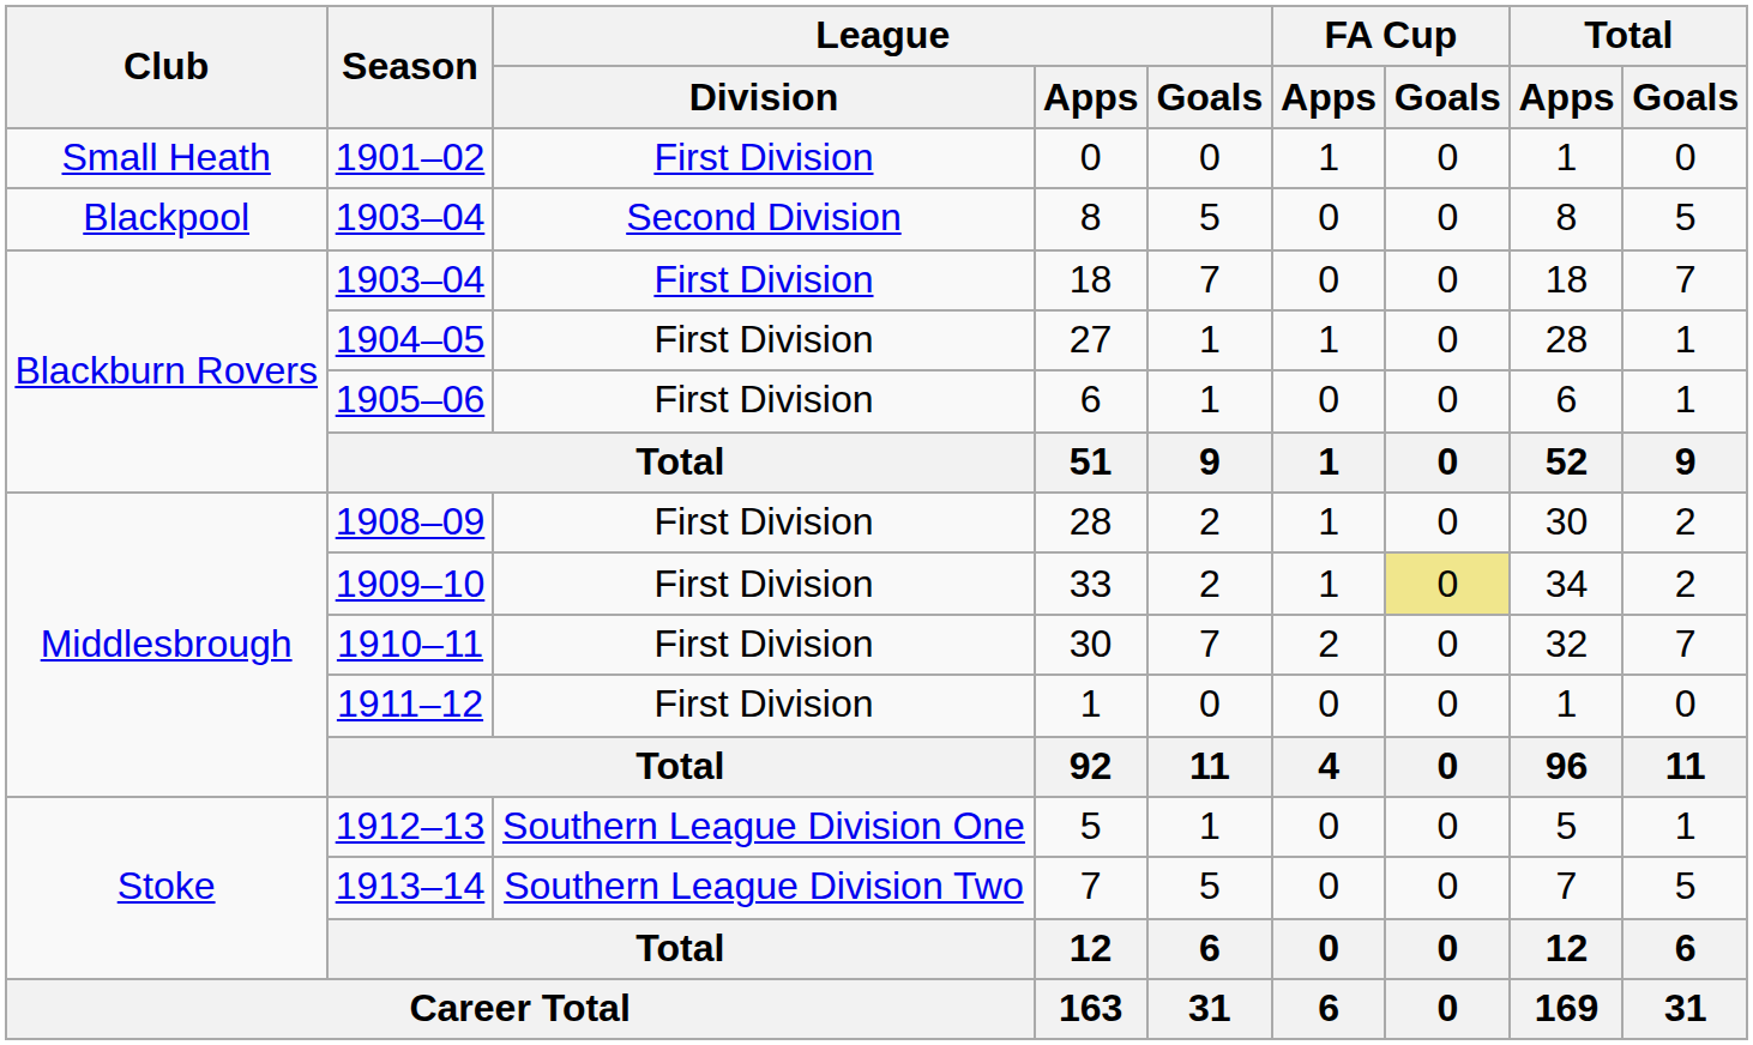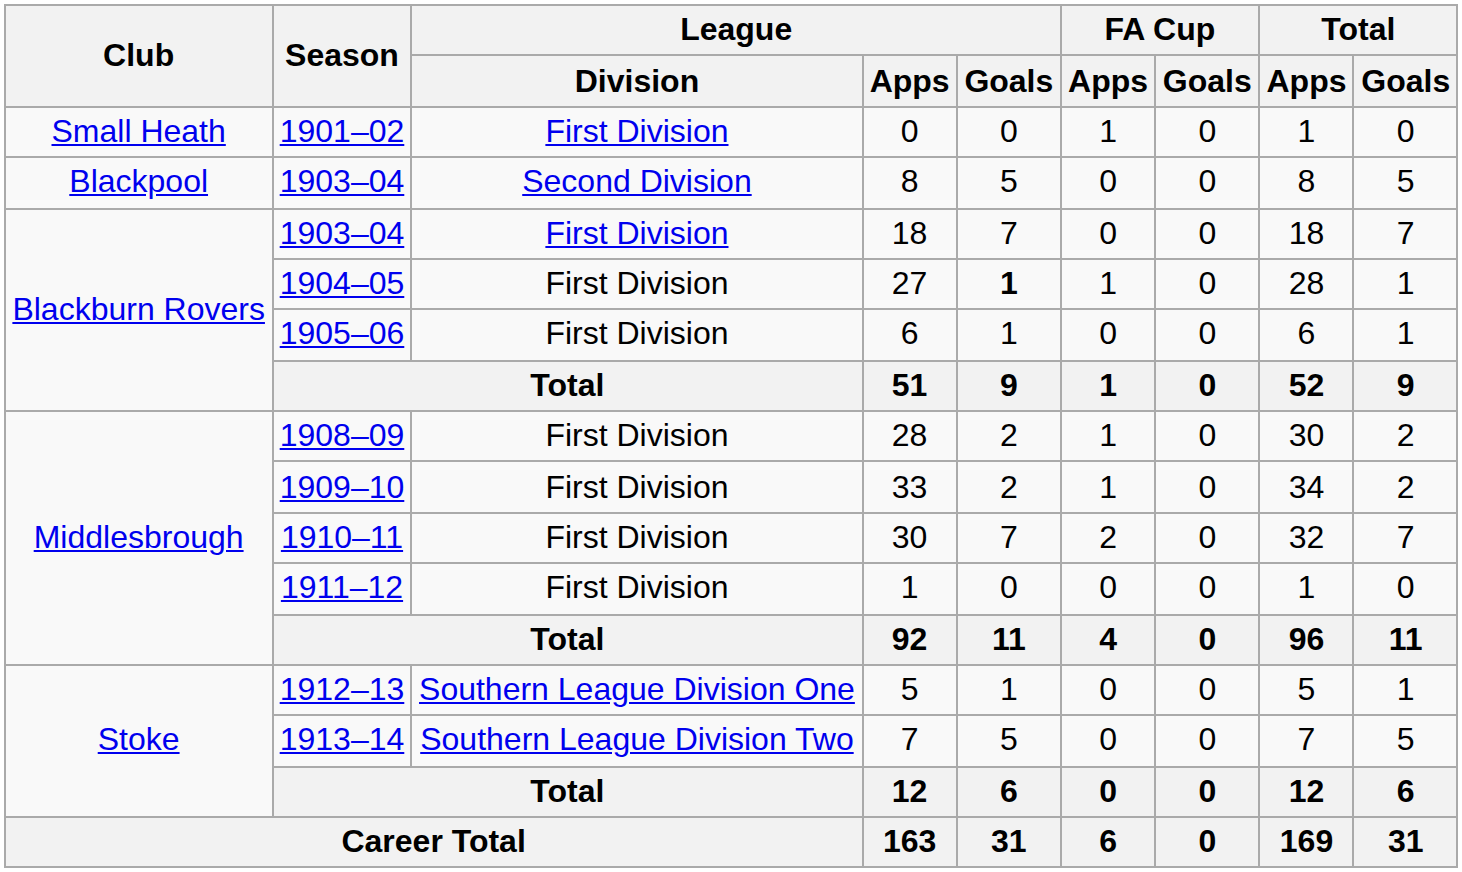27 | League / Goals: normal -> bold
33 | FA Cup / Goals: khaki background -> no background
